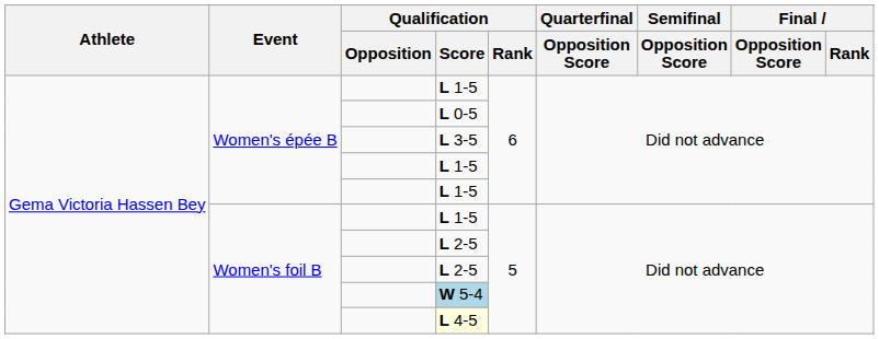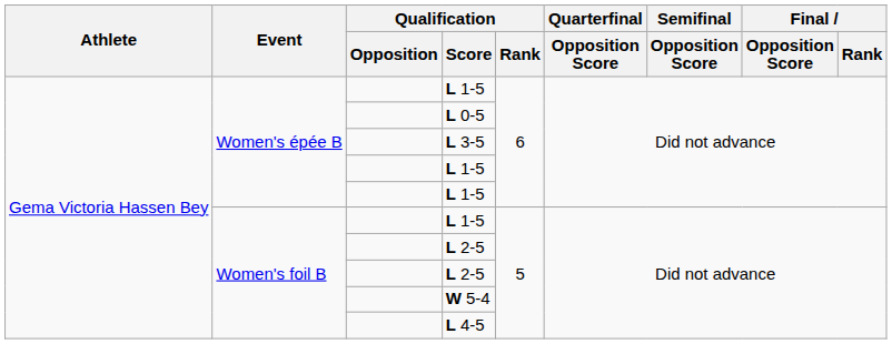W 5-4 | Qualification / Score: lightblue background -> no background
L 4-5 | Qualification / Score: lightyellow background -> no background
